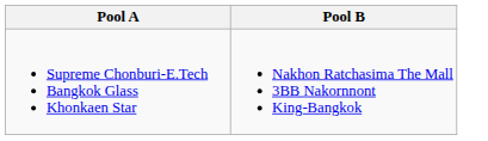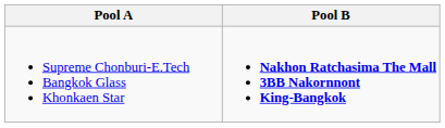Supreme Chonburi-E.Tech Bangkok Glass Khonkaen Star | Pool B: normal -> bold
